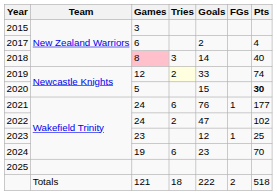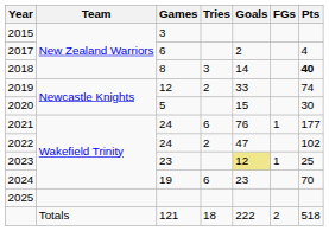2018 | Games: pink background -> no background
2018 | Pts: normal -> bold
2019 | Tries: lightyellow background -> no background
2020 | Pts: bold -> normal
2023 | Goals: no background -> khaki background
